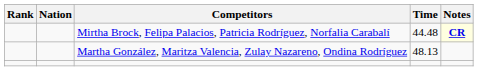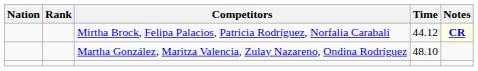columns swapped: Rank <-> Nation
row 2 | Time: 44.48 -> 44.12
row 3 | Time: 48.13 -> 48.10
